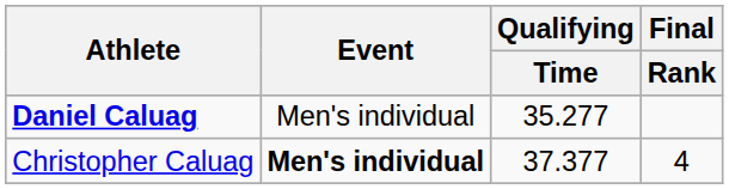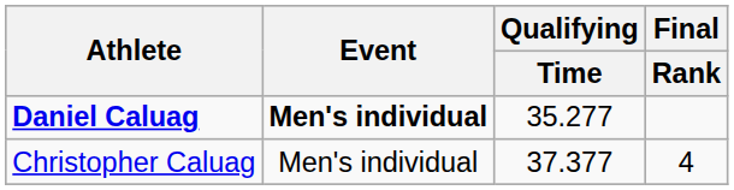Daniel Caluag | Event: normal -> bold
Christopher Caluag | Event: bold -> normal
